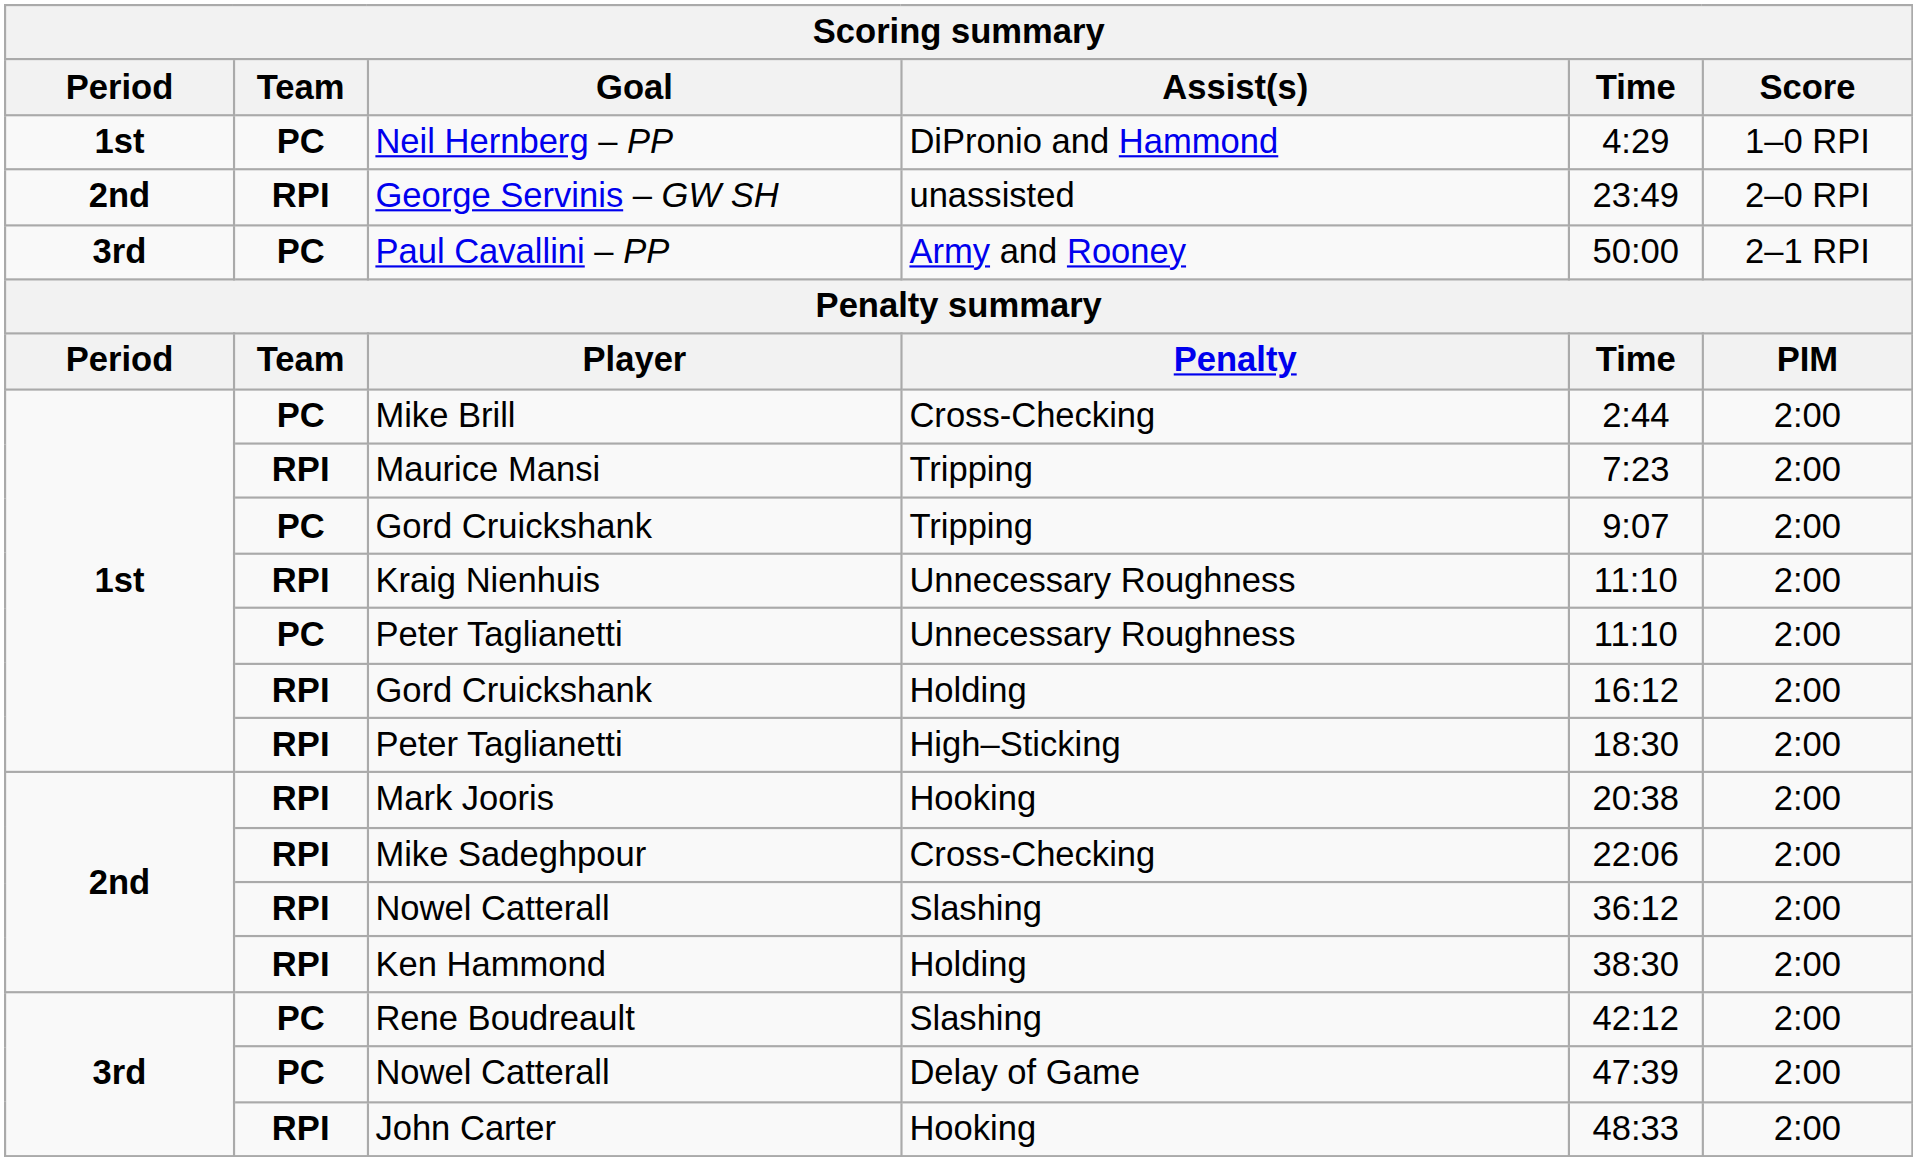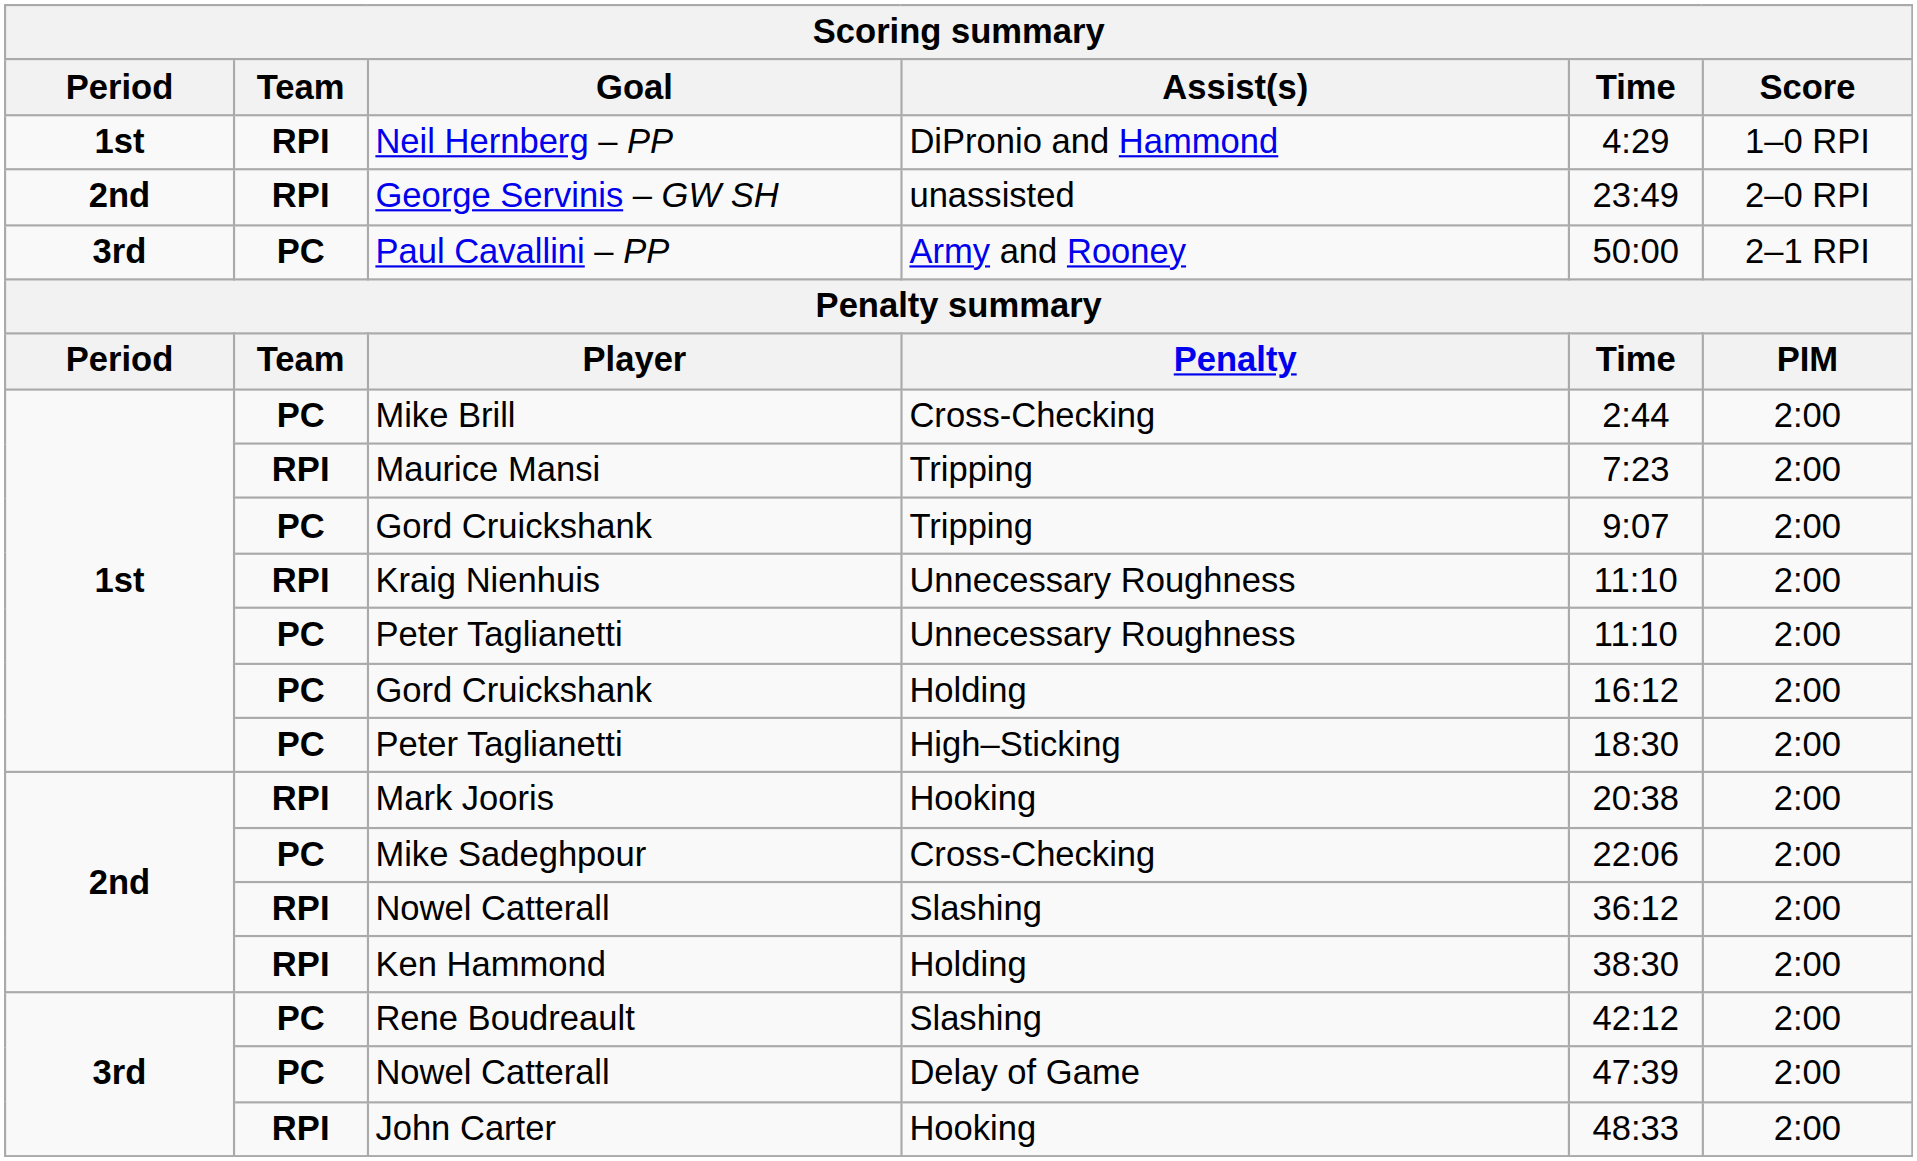Neil Hernberg – PP | Team: PC -> RPI
Gord Cruickshank / Holding | Team: RPI -> PC
Peter Taglianetti / High–Sticking | Team: RPI -> PC
Mike Sadeghpour | Team: RPI -> PC
